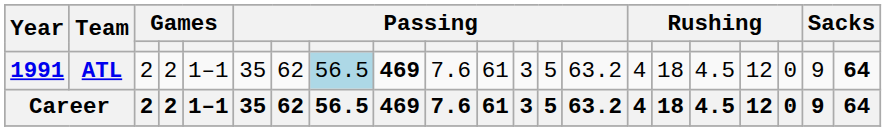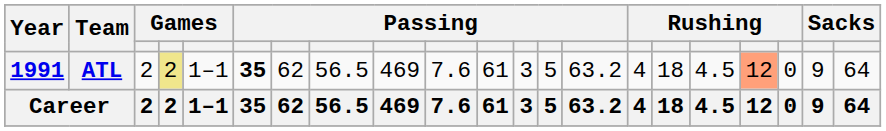ATL | column 4: no background -> khaki background
ATL | column 6: normal -> bold
ATL | column 8: lightblue background -> no background
ATL | column 9: bold -> normal
ATL | column 18: no background -> lightsalmon background
ATL | column 21: bold -> normal
